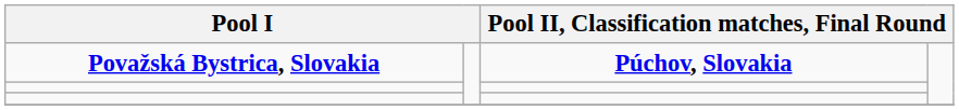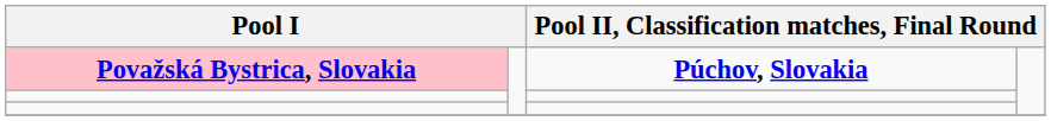Považská Bystrica, Slovakia | column 1: no background -> pink background
